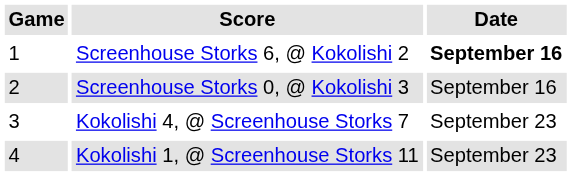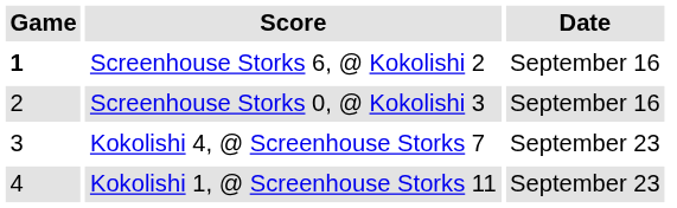Screenhouse Storks 6, @ Kokolishi 2 | Game: normal -> bold
Screenhouse Storks 6, @ Kokolishi 2 | Date: bold -> normal
